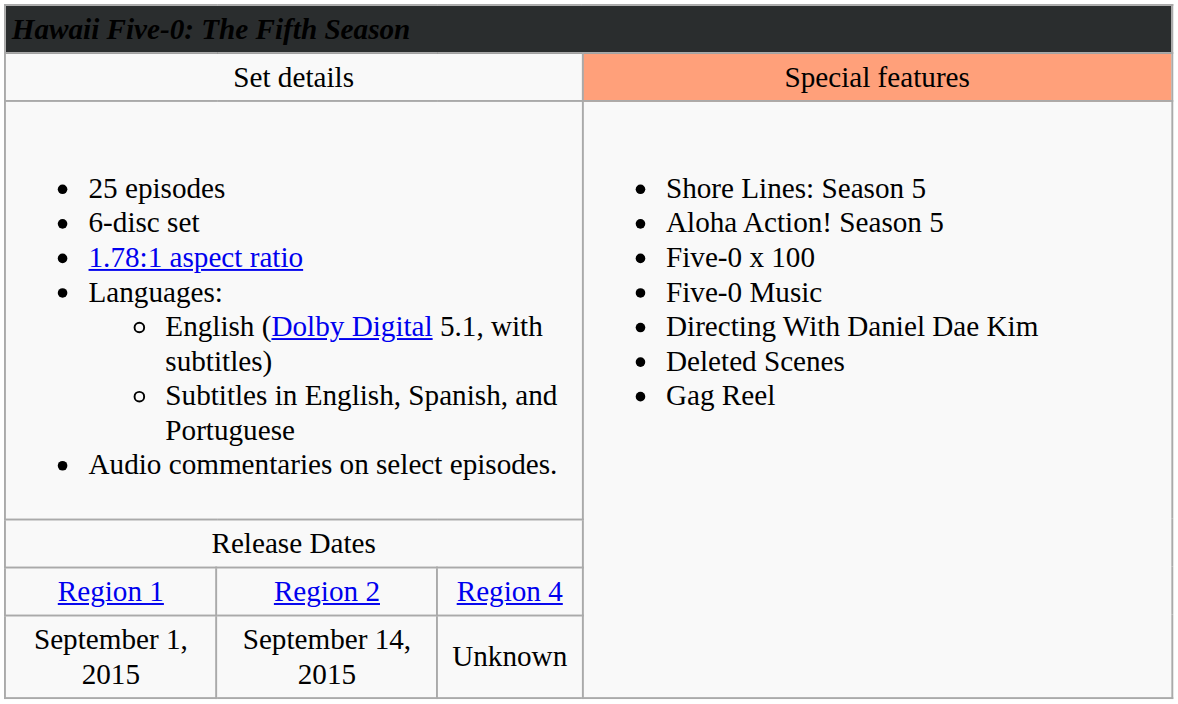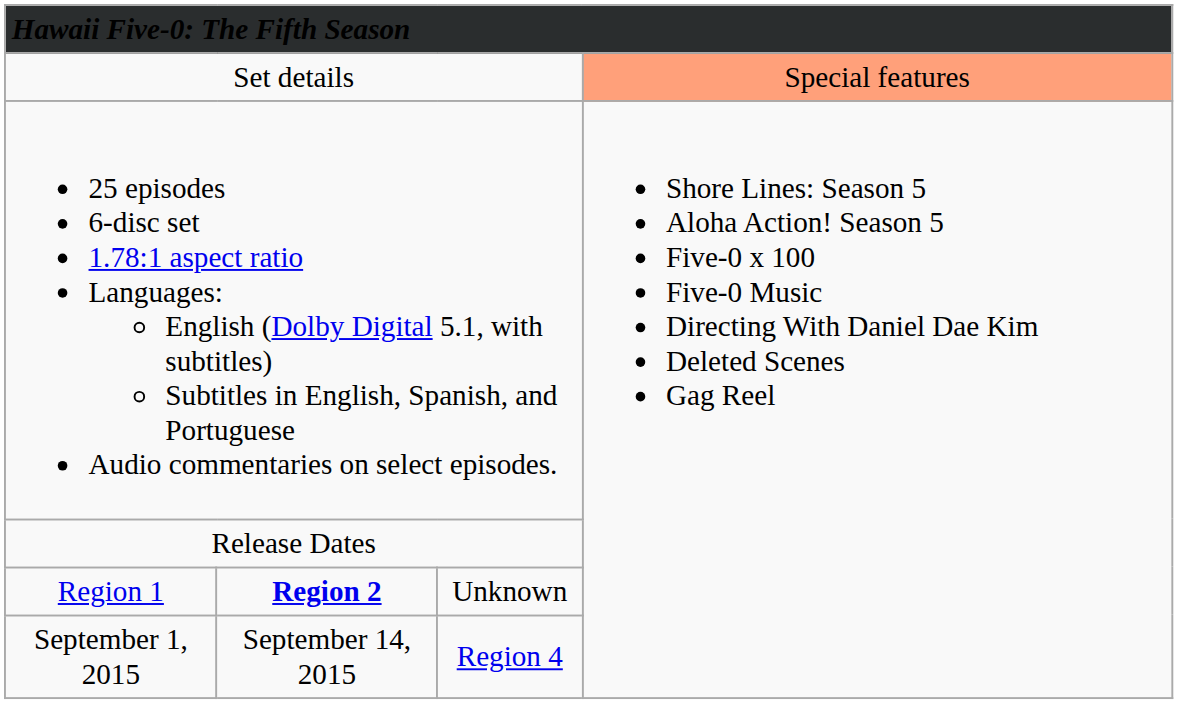Region 1 | column 2: normal -> bold
Region 1 | column 3: Region 4 -> Unknown
September 1, 2015 | column 3: Unknown -> Region 4
